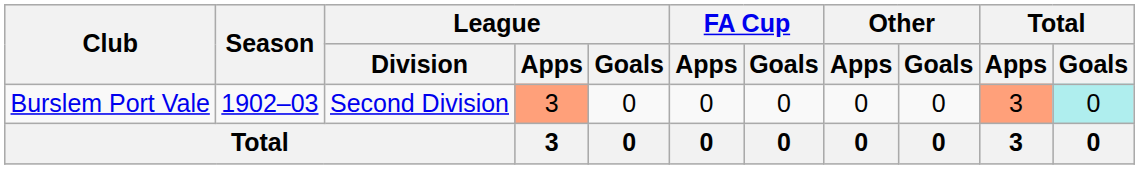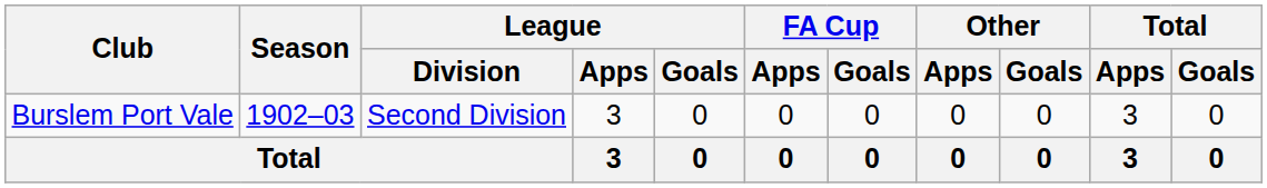Burslem Port Vale | League / Apps: lightsalmon background -> no background
Burslem Port Vale | Total / Apps: lightsalmon background -> no background
Burslem Port Vale | Total / Goals: paleturquoise background -> no background
